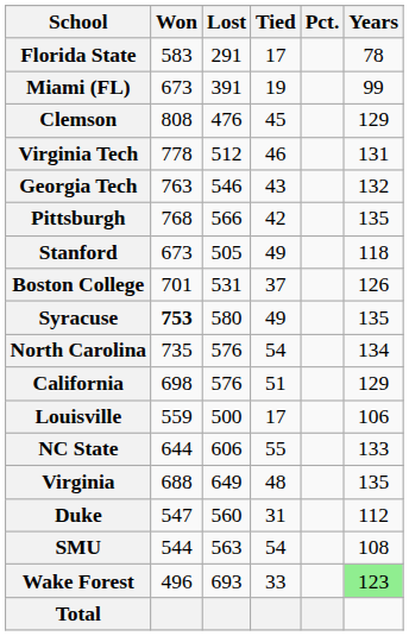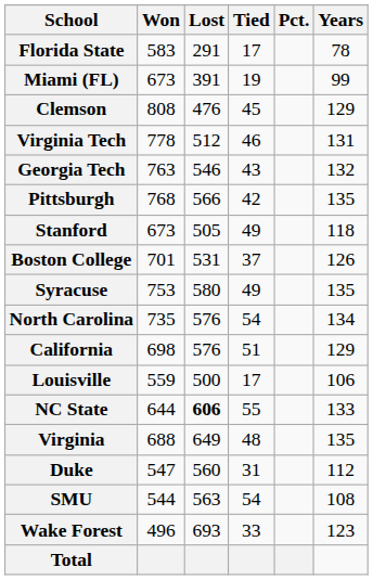Syracuse | Won: bold -> normal
NC State | Lost: normal -> bold
Wake Forest | Years: lightgreen background -> no background
